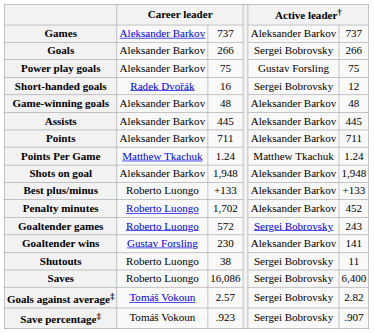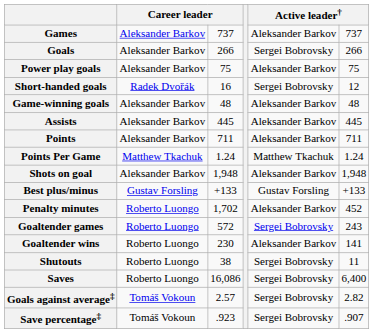Power play goals | column 5: Gustav Forsling -> Aleksander Barkov
Best plus/minus | column 2: Roberto Luongo -> Gustav Forsling
Best plus/minus | column 5: Aleksander Barkov -> Gustav Forsling
Goaltender wins | column 2: Gustav Forsling -> Roberto Luongo
